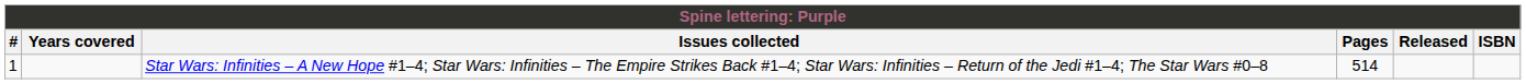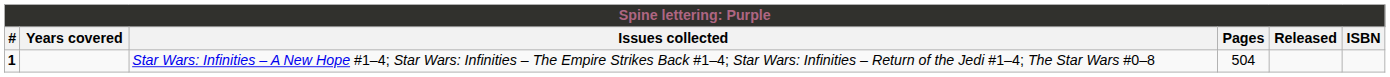row 3 | #: normal -> bold
row 3 | Pages: 514 -> 504
